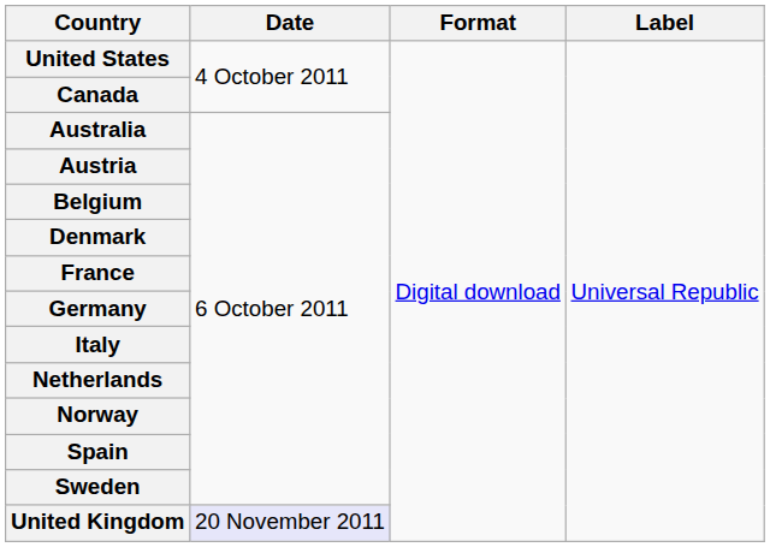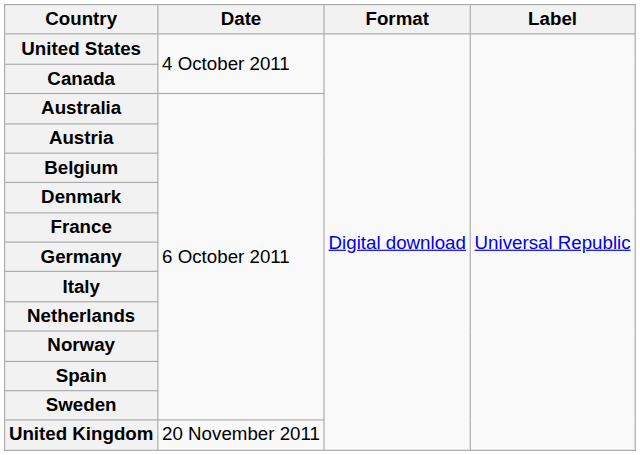United Kingdom | Date: lavender background -> no background
